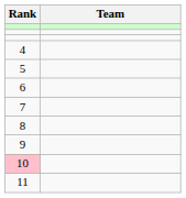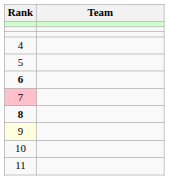row 7 | Rank: normal -> bold
row 8 | Rank: no background -> pink background
row 9 | Rank: normal -> bold
row 10 | Rank: no background -> lightyellow background
row 11 | Rank: pink background -> no background
